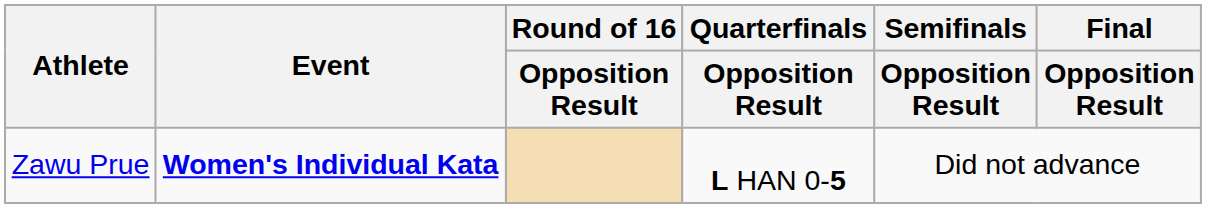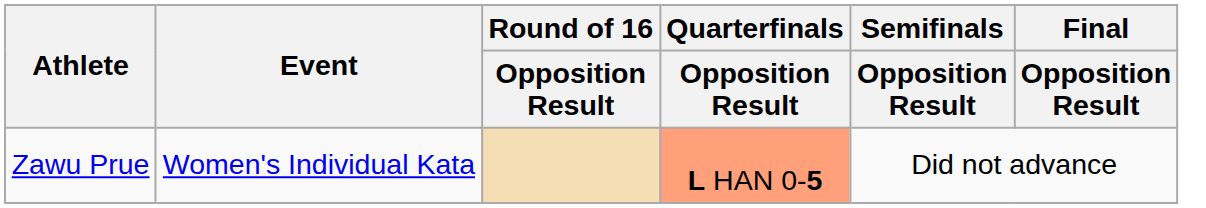Zawu Prue | Event: bold -> normal
Zawu Prue | Quarterfinals / Opposition Result: no background -> lightsalmon background
